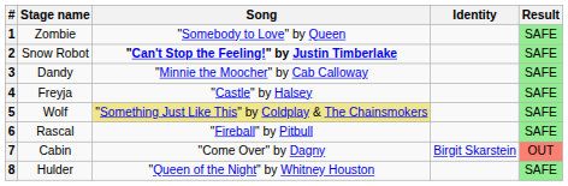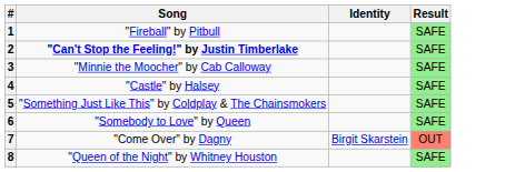- column: Stage name | Zombie | Snow Robot | Dandy | Freyja | Wolf | Rascal | Cabin | Hulder
1 | Song: "Somebody to Love" by Queen -> "Fireball" by Pitbull
5 | Song: khaki background -> no background
6 | Song: "Fireball" by Pitbull -> "Somebody to Love" by Queen
